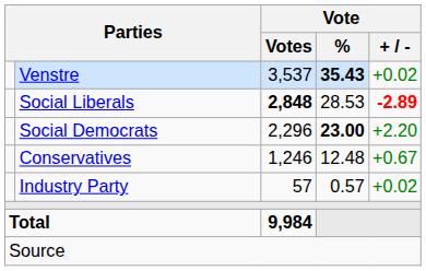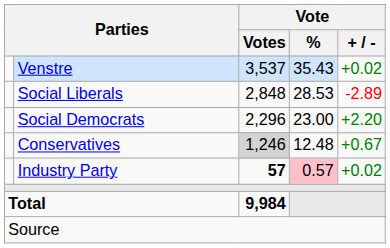Venstre | Vote / %: bold -> normal
Social Liberals | Vote / Votes: bold -> normal
Social Liberals | Vote / + / -: bold -> normal
Social Democrats | Vote / %: bold -> normal
Conservatives | Vote / Votes: no background -> lightgrey background
Industry Party | Vote / Votes: normal -> bold
Industry Party | Vote / %: no background -> pink background
